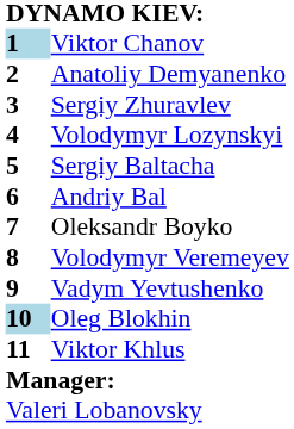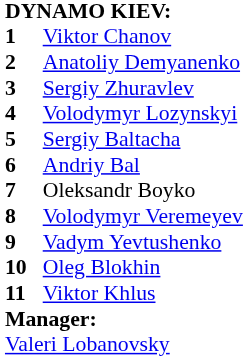Viktor Chanov | column 1: lightblue background -> no background
Oleg Blokhin | column 1: lightblue background -> no background
